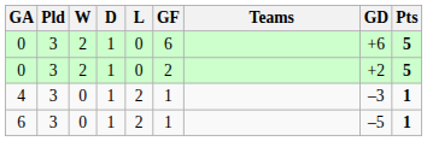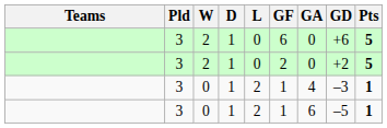columns swapped: Teams <-> GA
